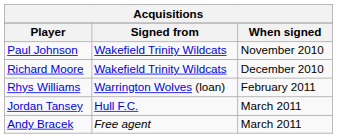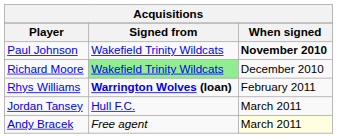Paul Johnson | When signed: normal -> bold
Richard Moore | Signed from: no background -> lightgreen background
Rhys Williams | Signed from: normal -> bold
Andy Bracek | When signed: no background -> lightyellow background
